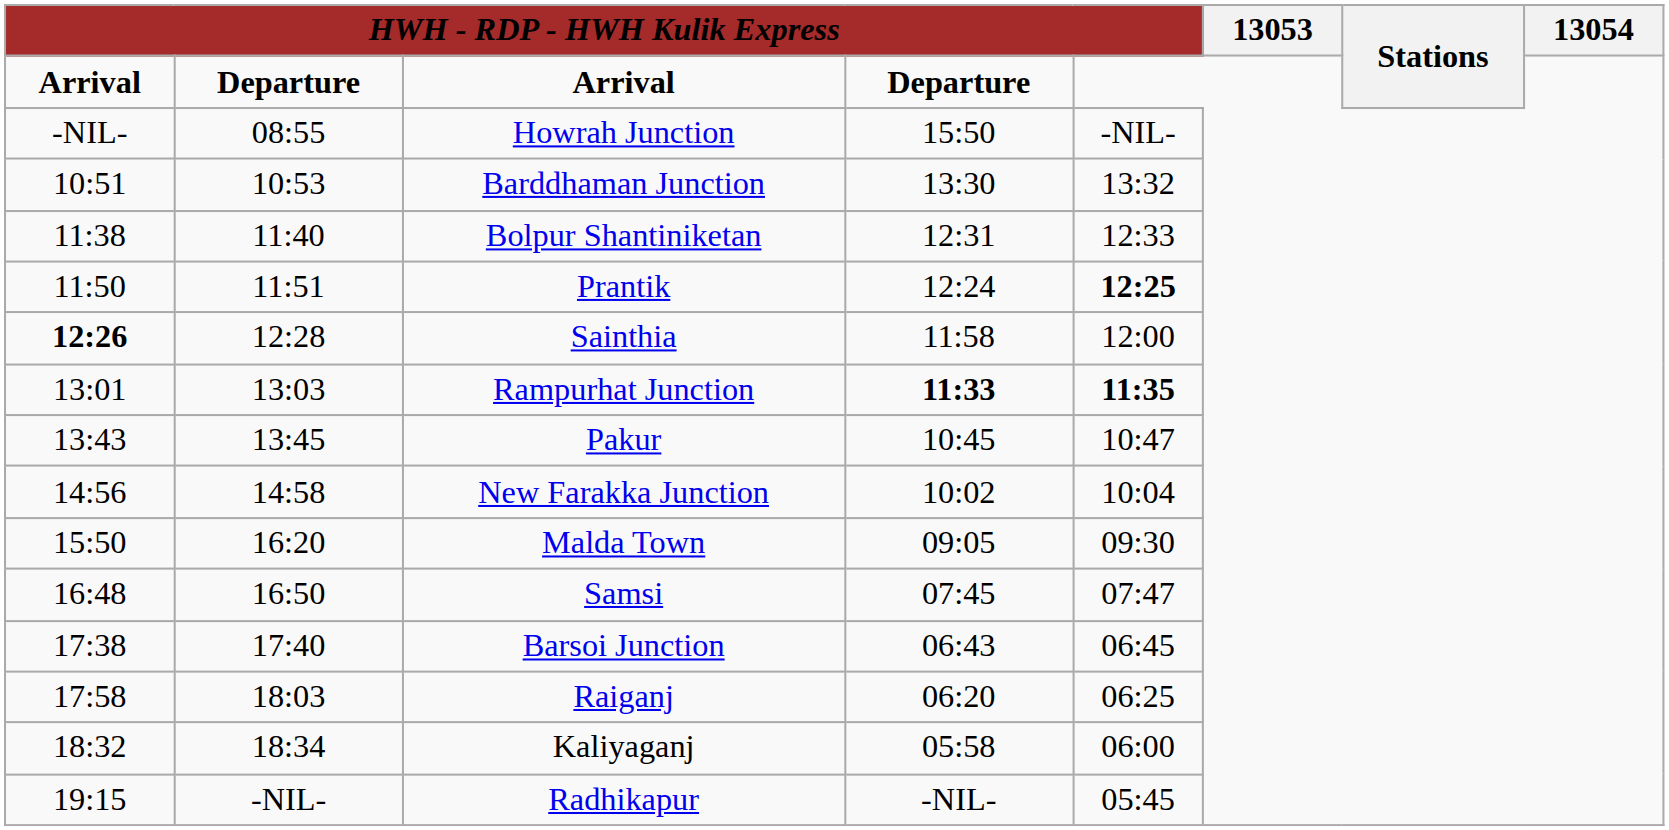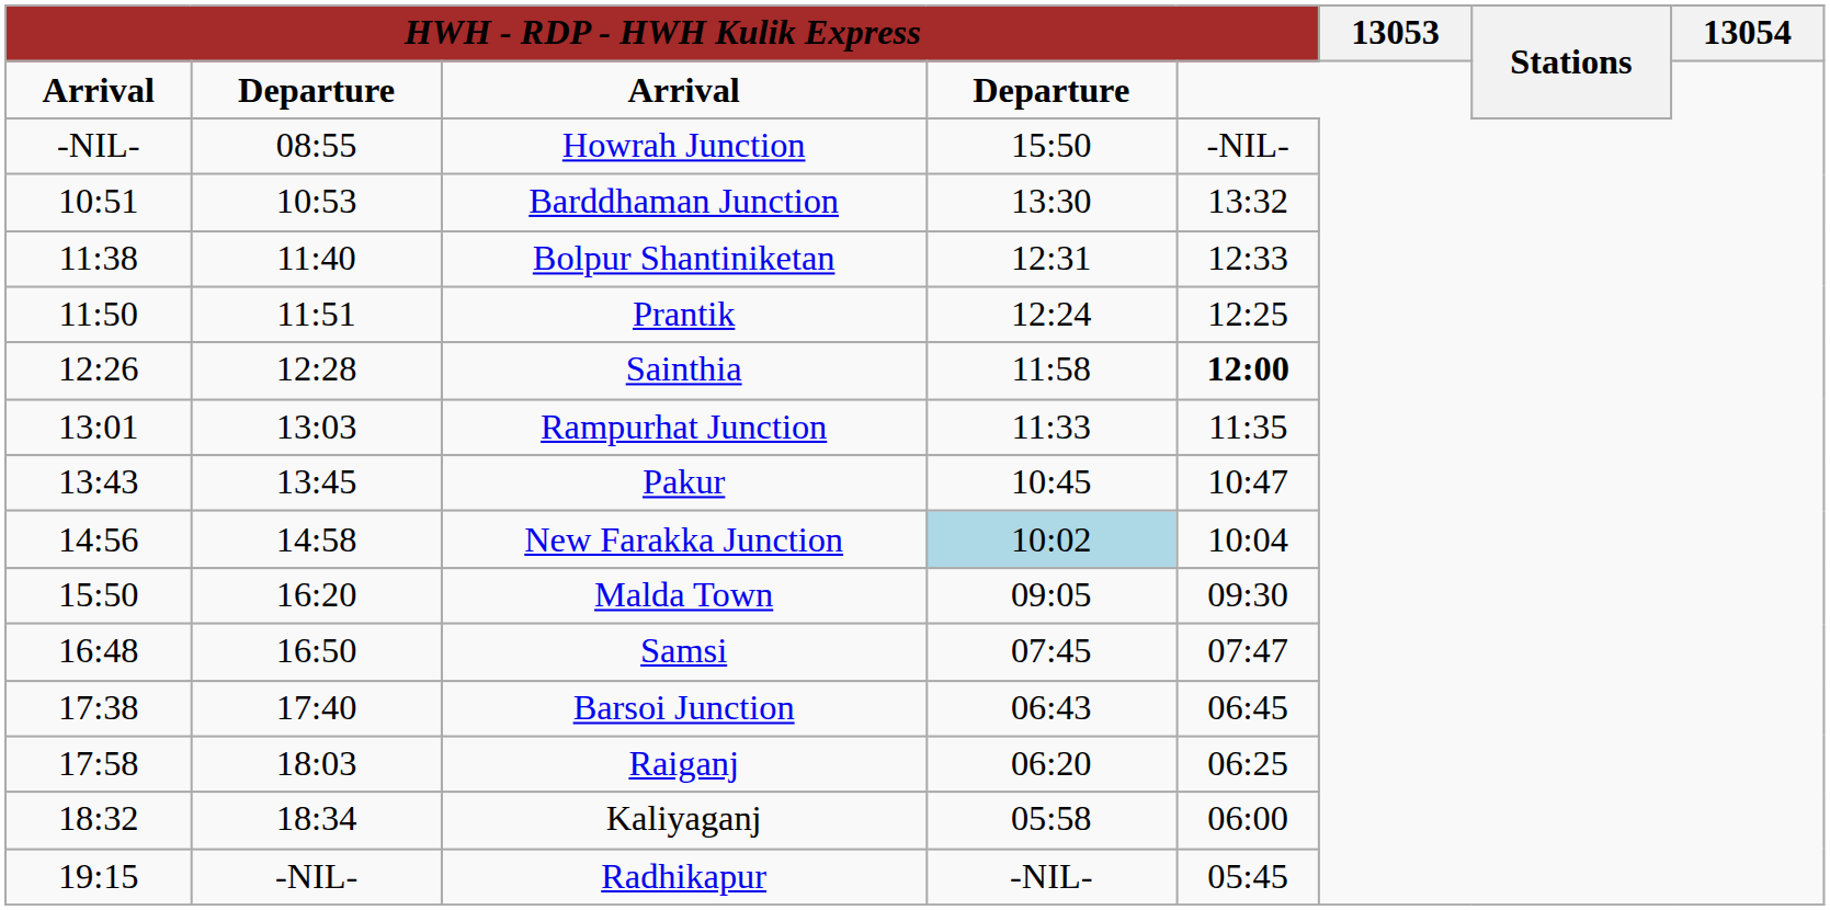Prantik | column 5: bold -> normal
Sainthia | column 1: bold -> normal
Sainthia | column 5: normal -> bold
Rampurhat Junction | column 4: bold -> normal
Rampurhat Junction | column 5: bold -> normal
New Farakka Junction | column 4: no background -> lightblue background
